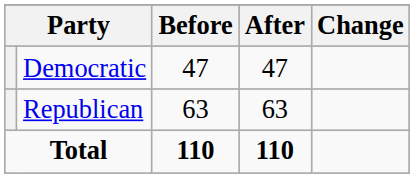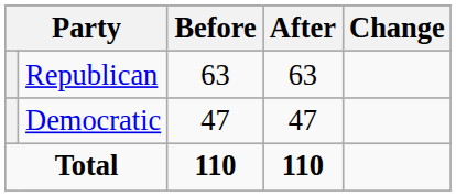rows swapped: Republican <-> Democratic
